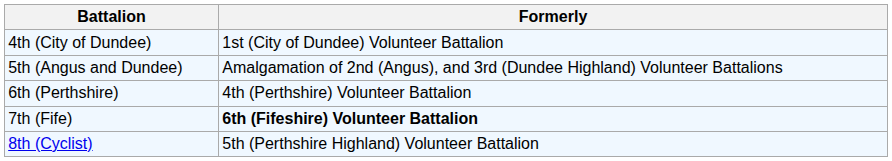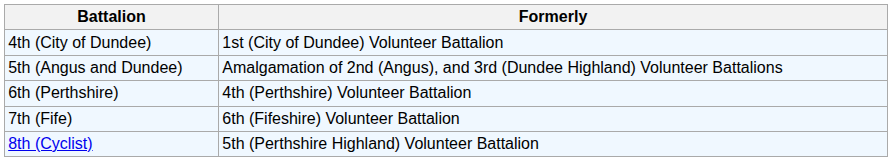7th (Fife) | Formerly: bold -> normal
